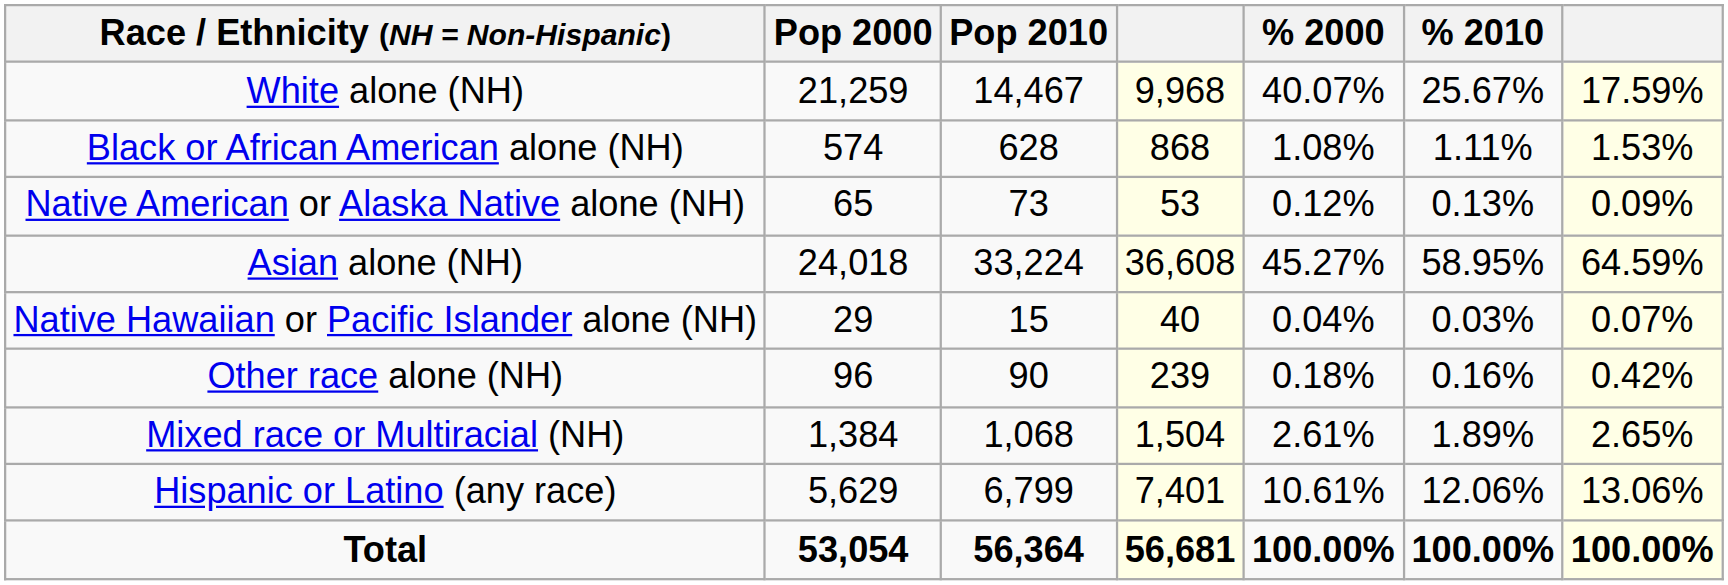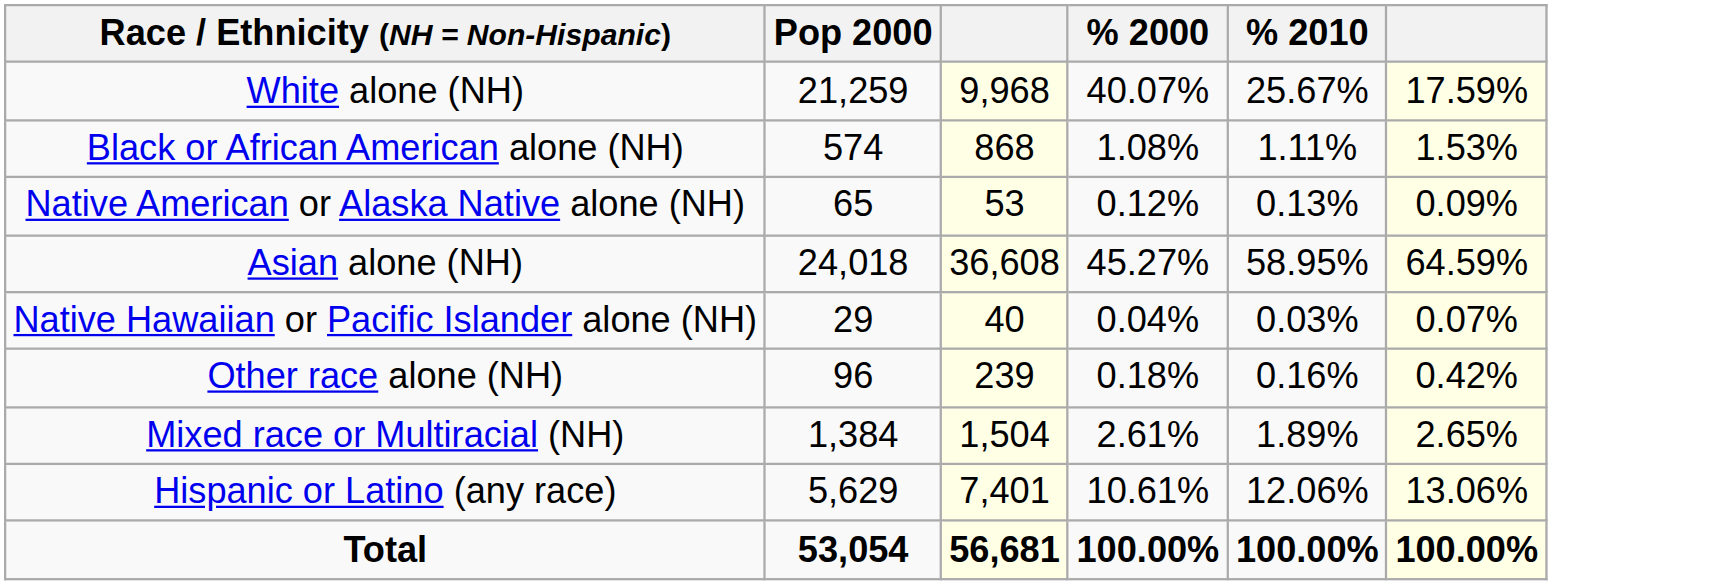- column: Pop 2010 | 14,467 | 628 | 73 | 33,224 | 15 | 90 | 1,068 | 6,799 | 56,364
